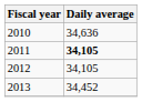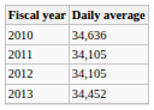2011 | Daily average: bold -> normal
